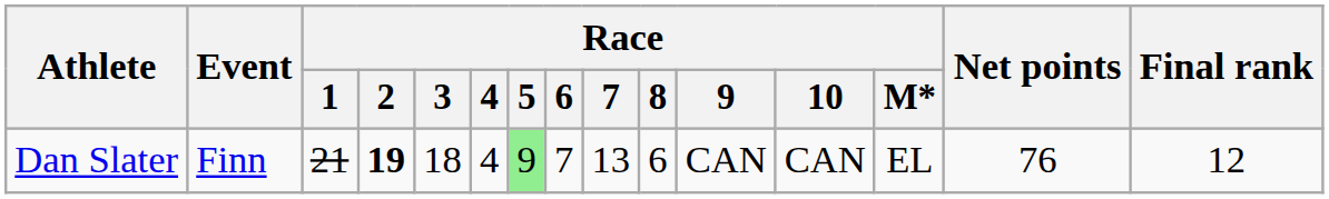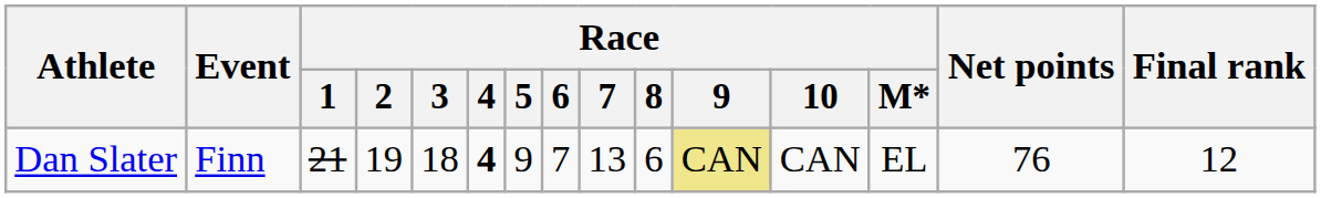Dan Slater | Race / 2: bold -> normal
Dan Slater | Race / 4: normal -> bold
Dan Slater | Race / 5: lightgreen background -> no background
Dan Slater | Race / 9: no background -> khaki background
